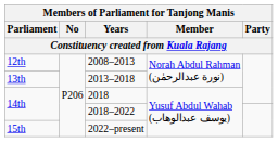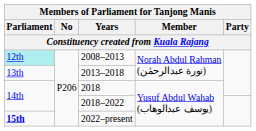2008–2013 | Parliament: no background -> paleturquoise background
2022–present | Parliament: normal -> bold
